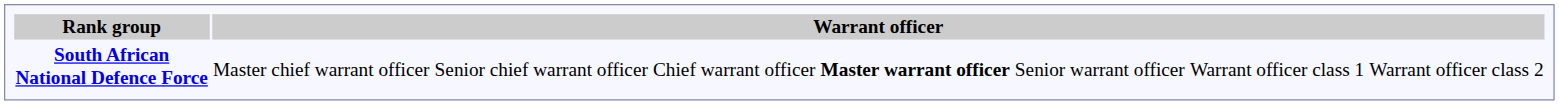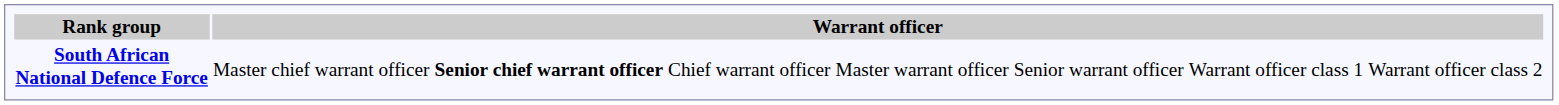Master chief warrant officer | column 3: normal -> bold
Master chief warrant officer | column 5: bold -> normal
